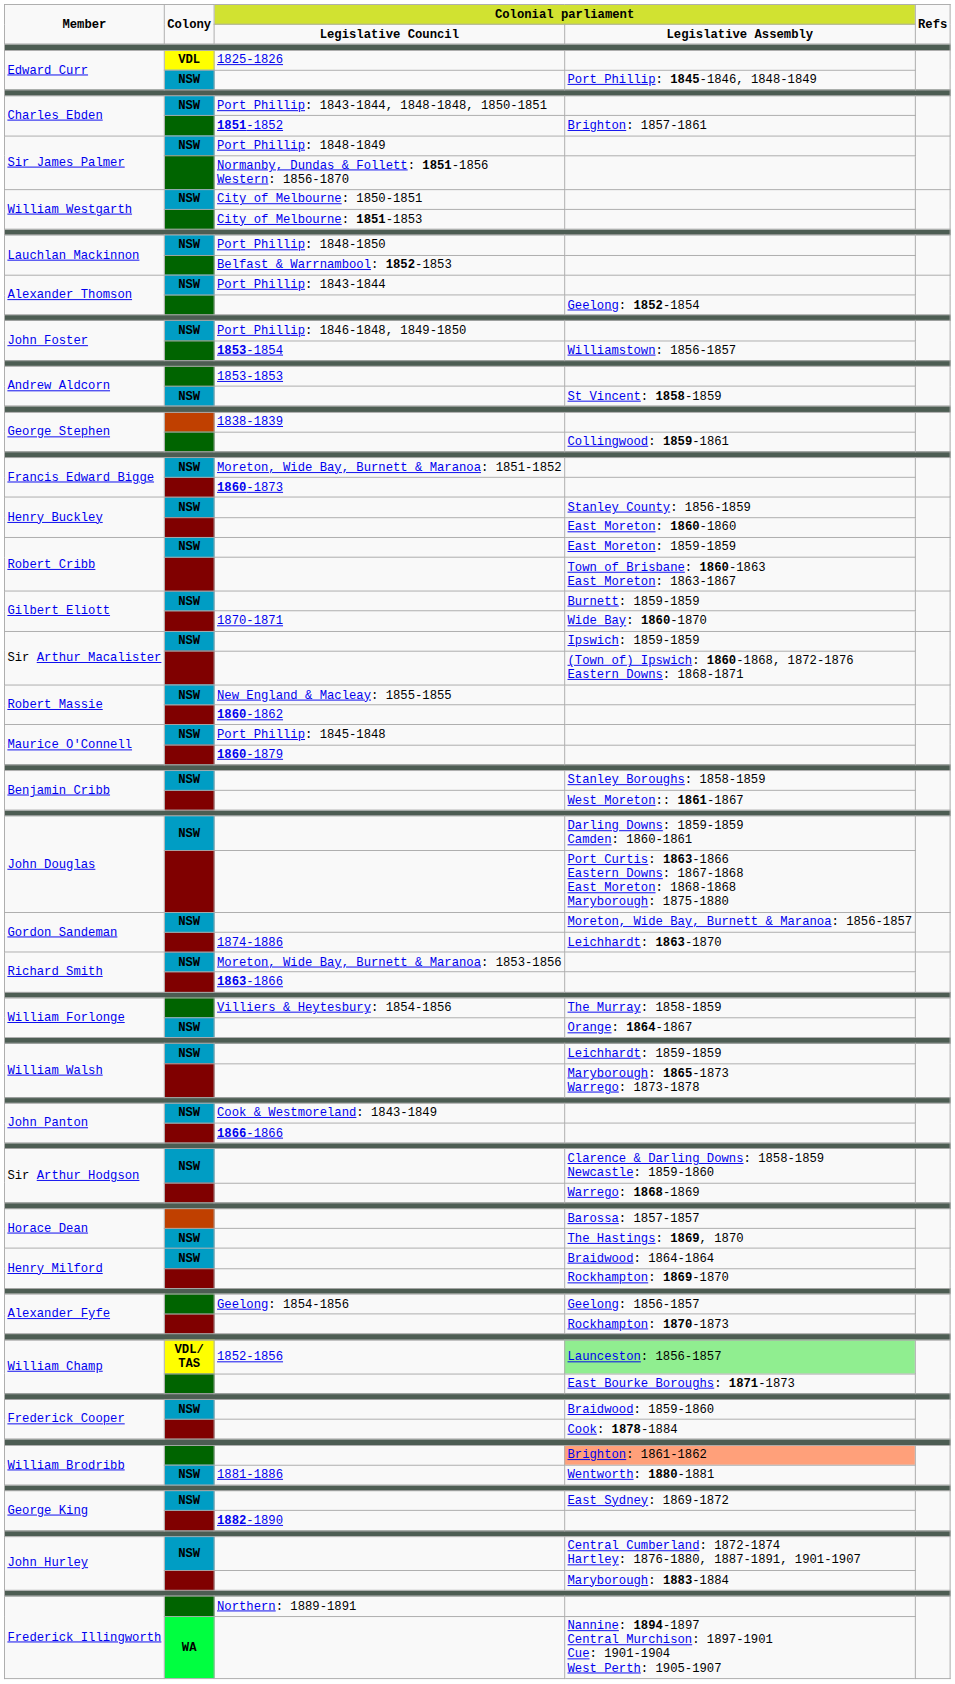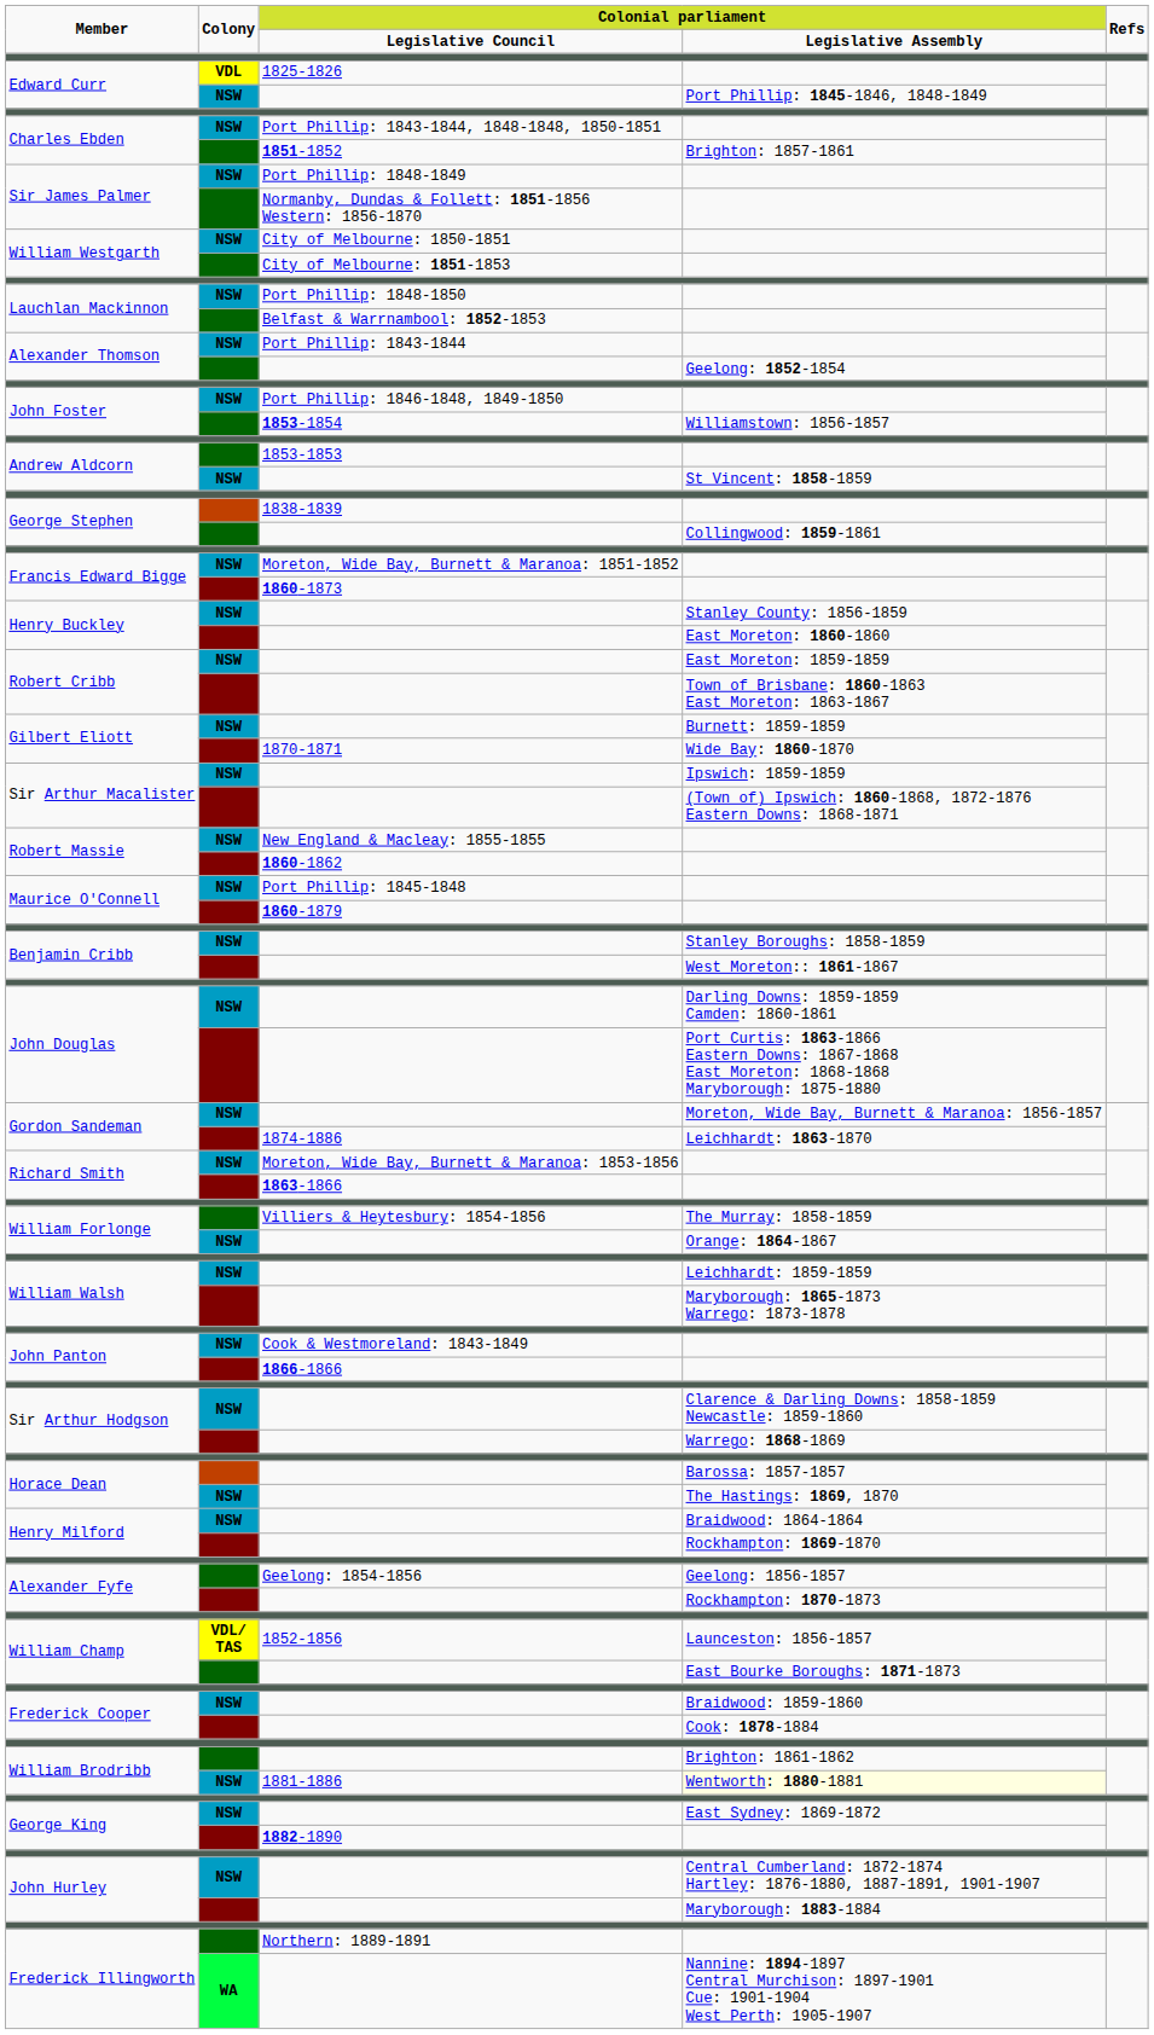Launceston: 1856-1857 | column 4: lightgreen background -> no background
Brighton: 1861-1862 | column 4: lightsalmon background -> no background
Wentworth: 1880-1881 | column 4: no background -> lightyellow background
